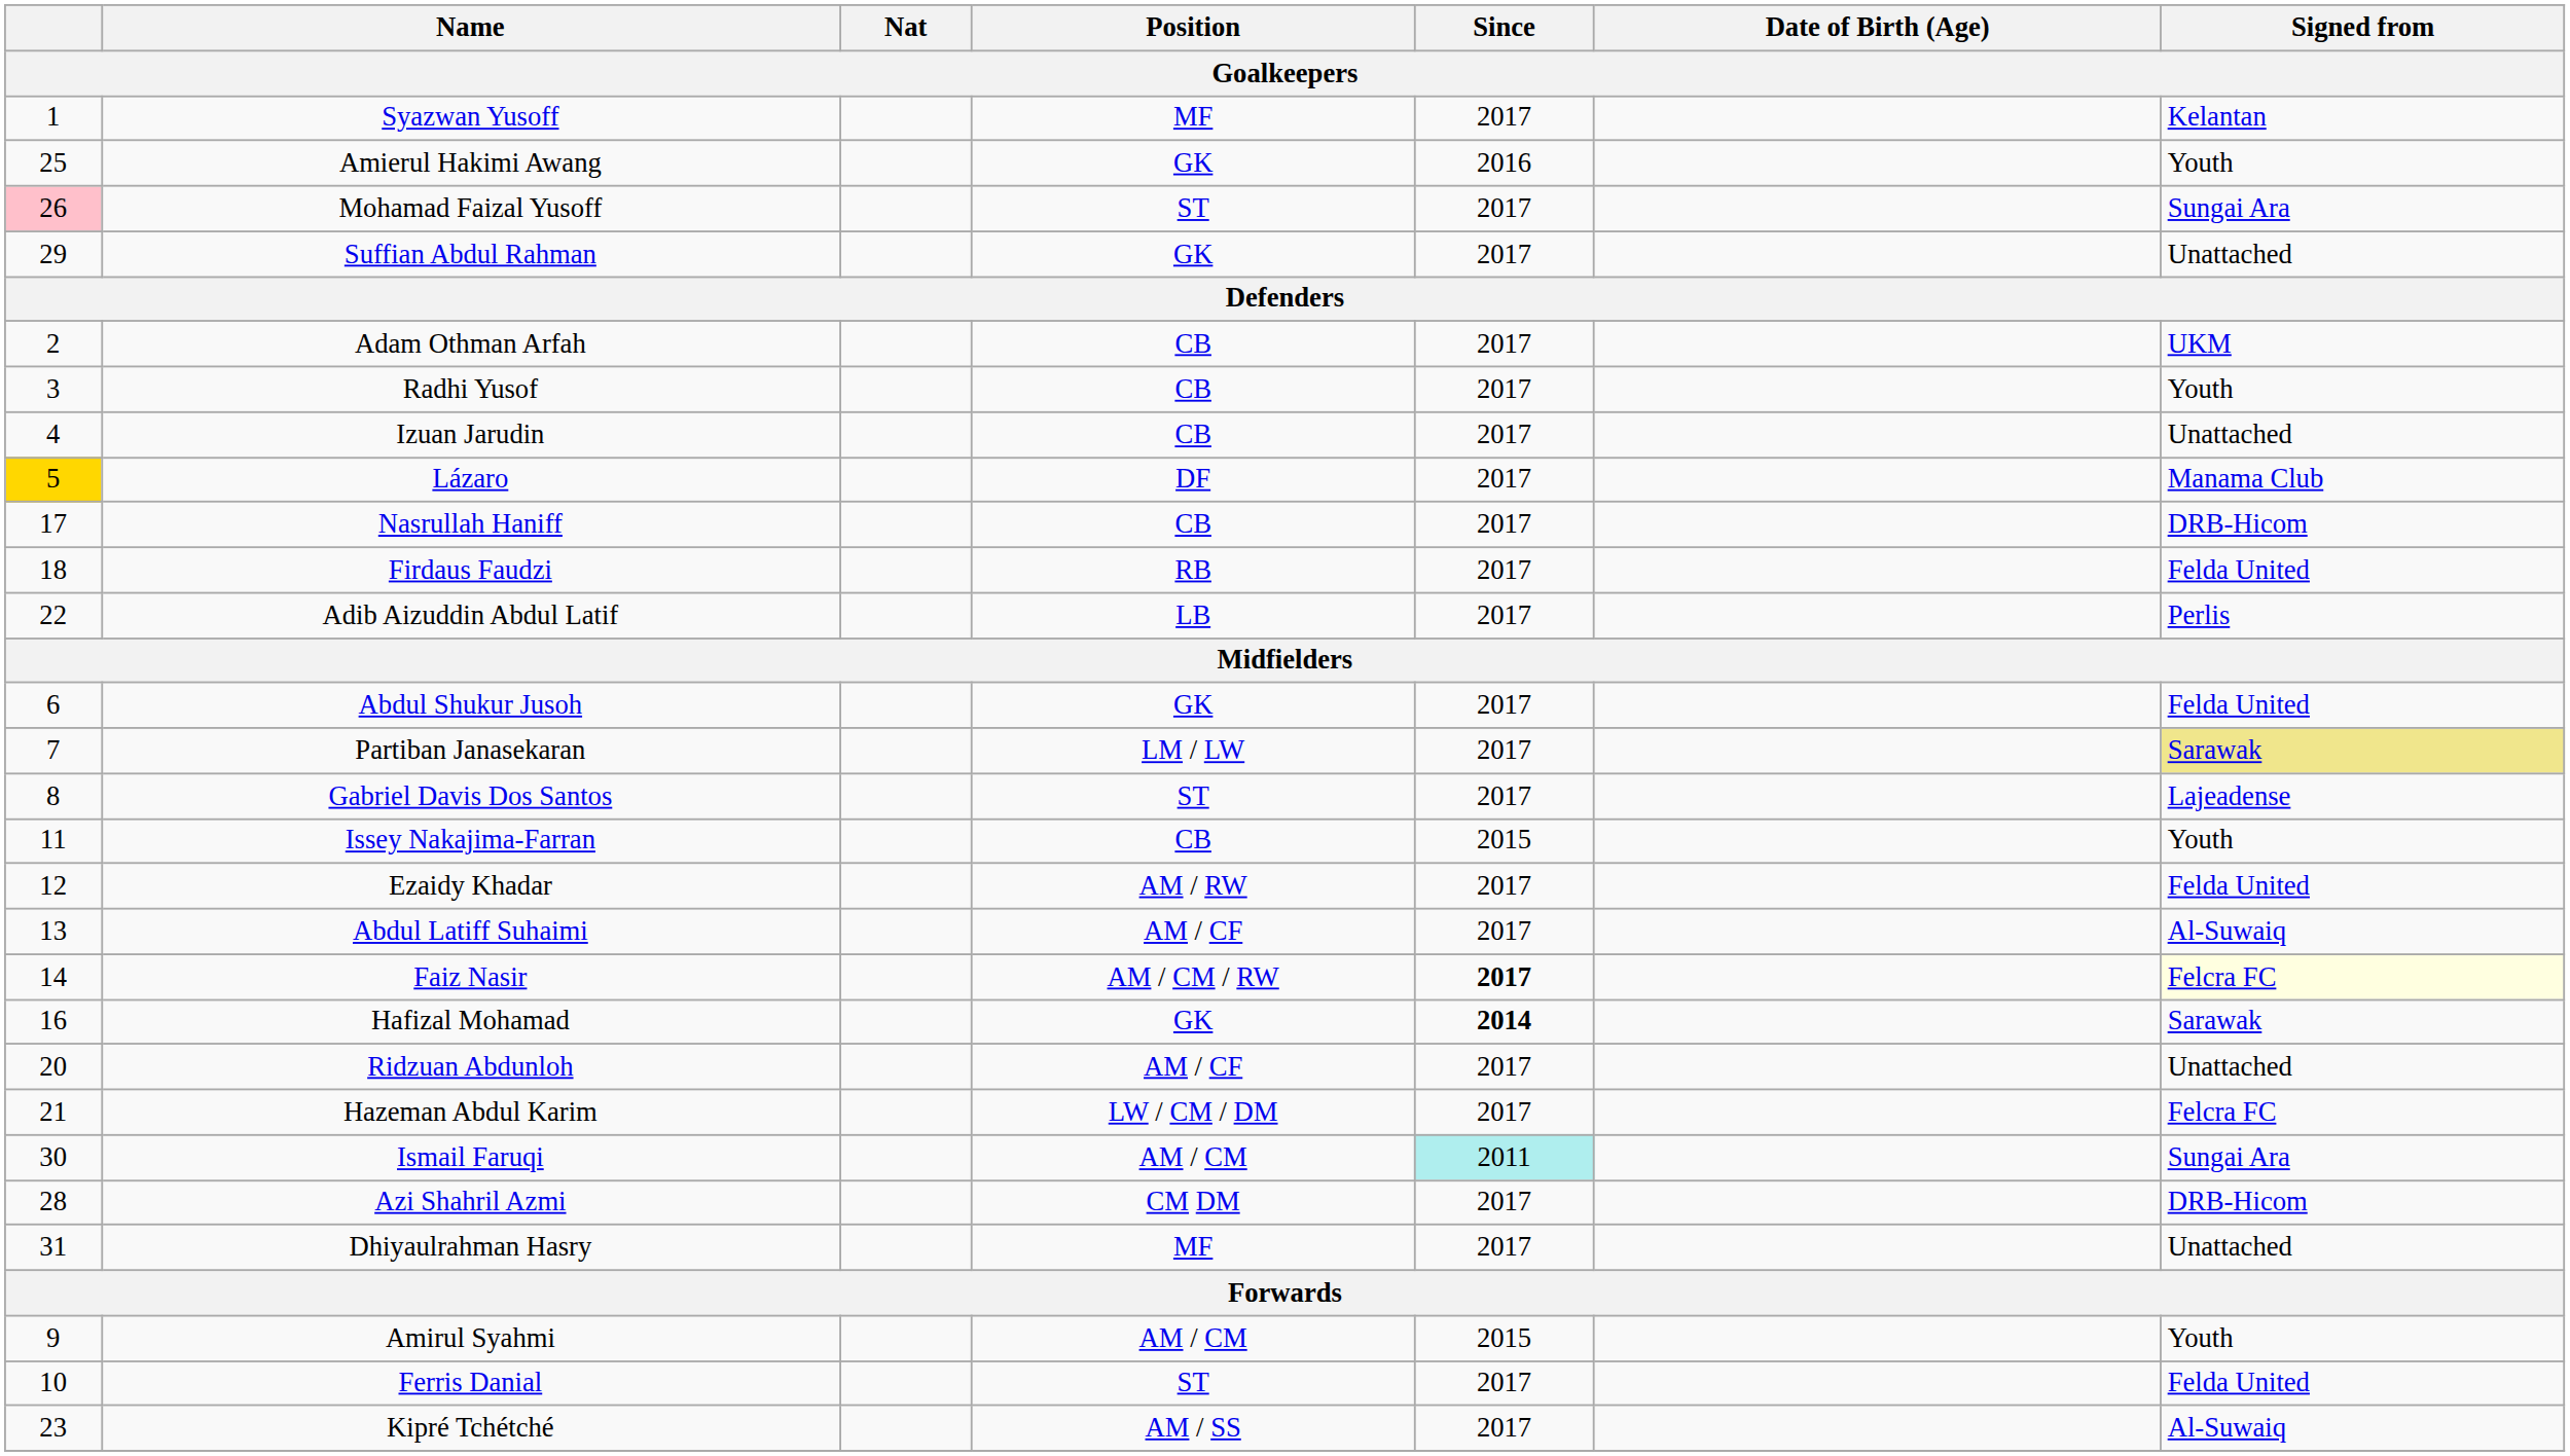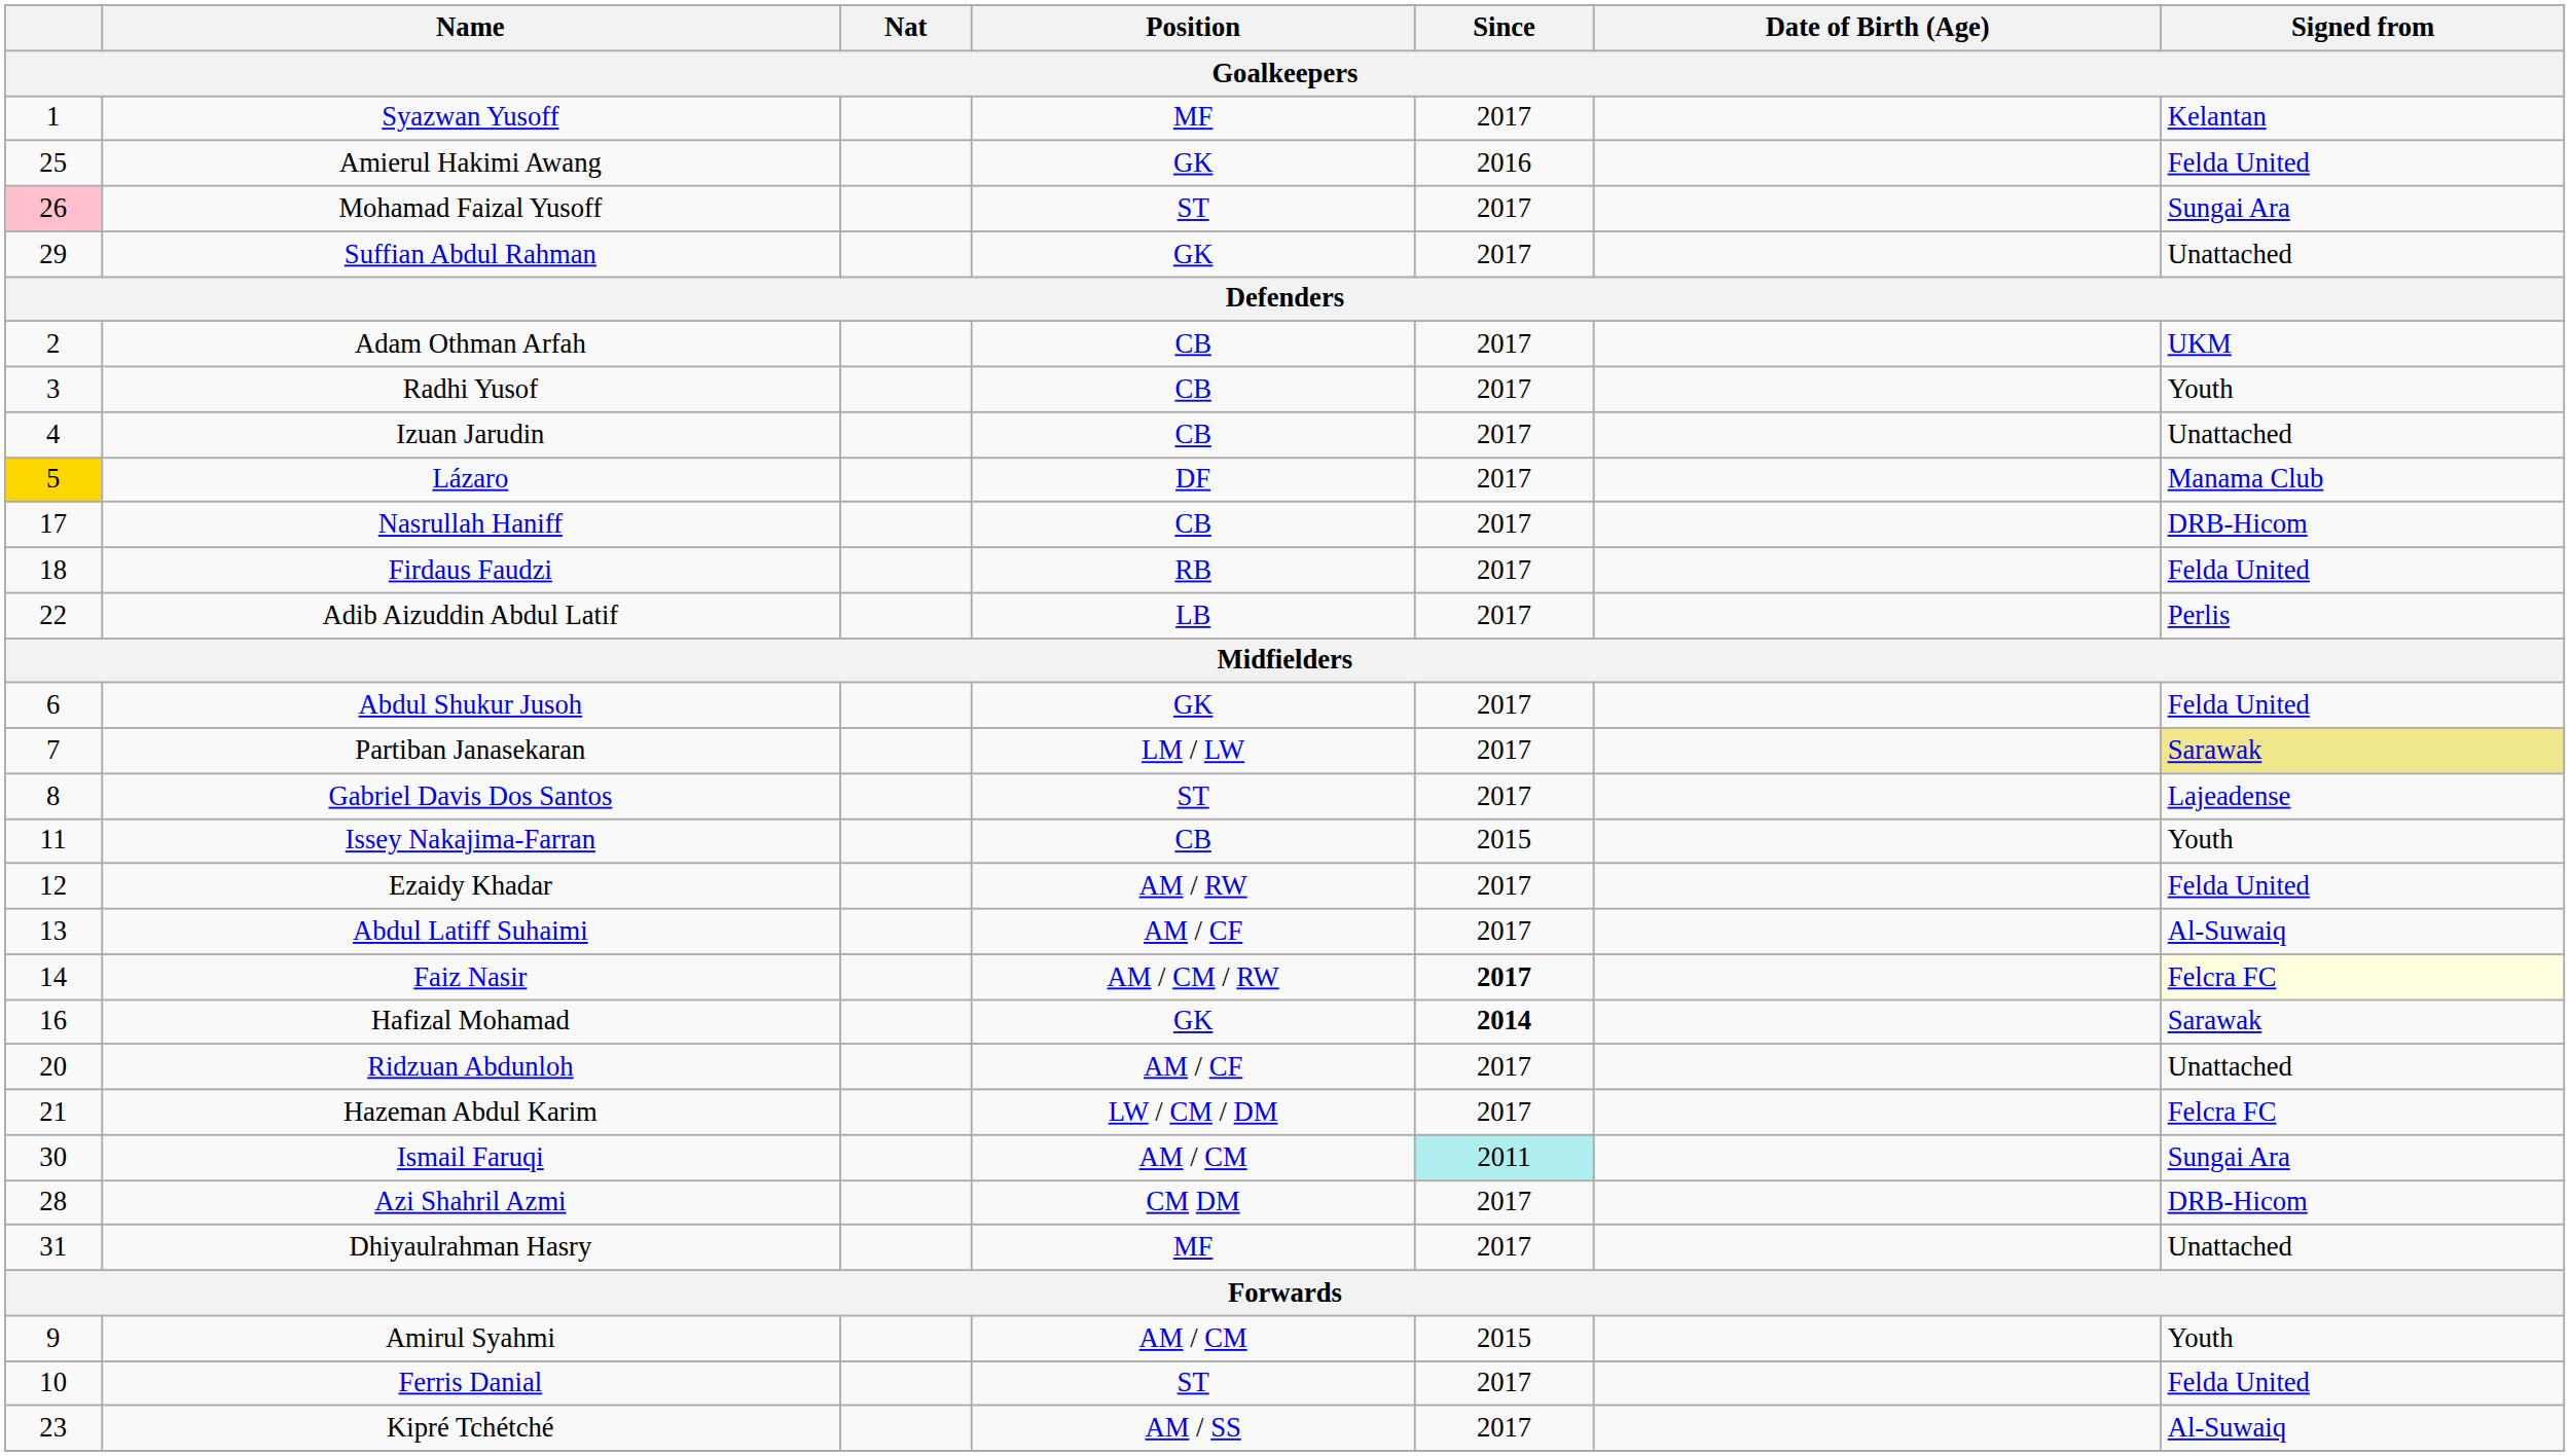Amierul Hakimi Awang | Signed from: Youth -> Felda United
